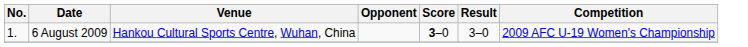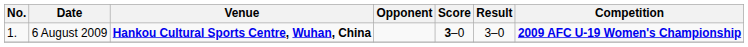6 August 2009 | Venue: normal -> bold
6 August 2009 | Competition: normal -> bold
